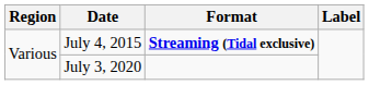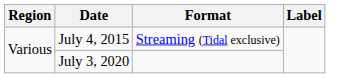July 4, 2015 | Format: bold -> normal
